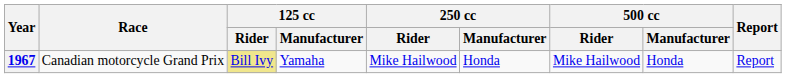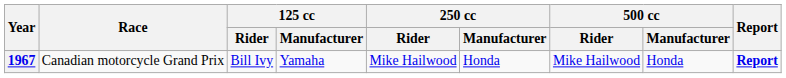1967 | 125 cc / Rider: khaki background -> no background
1967 | Report: normal -> bold
